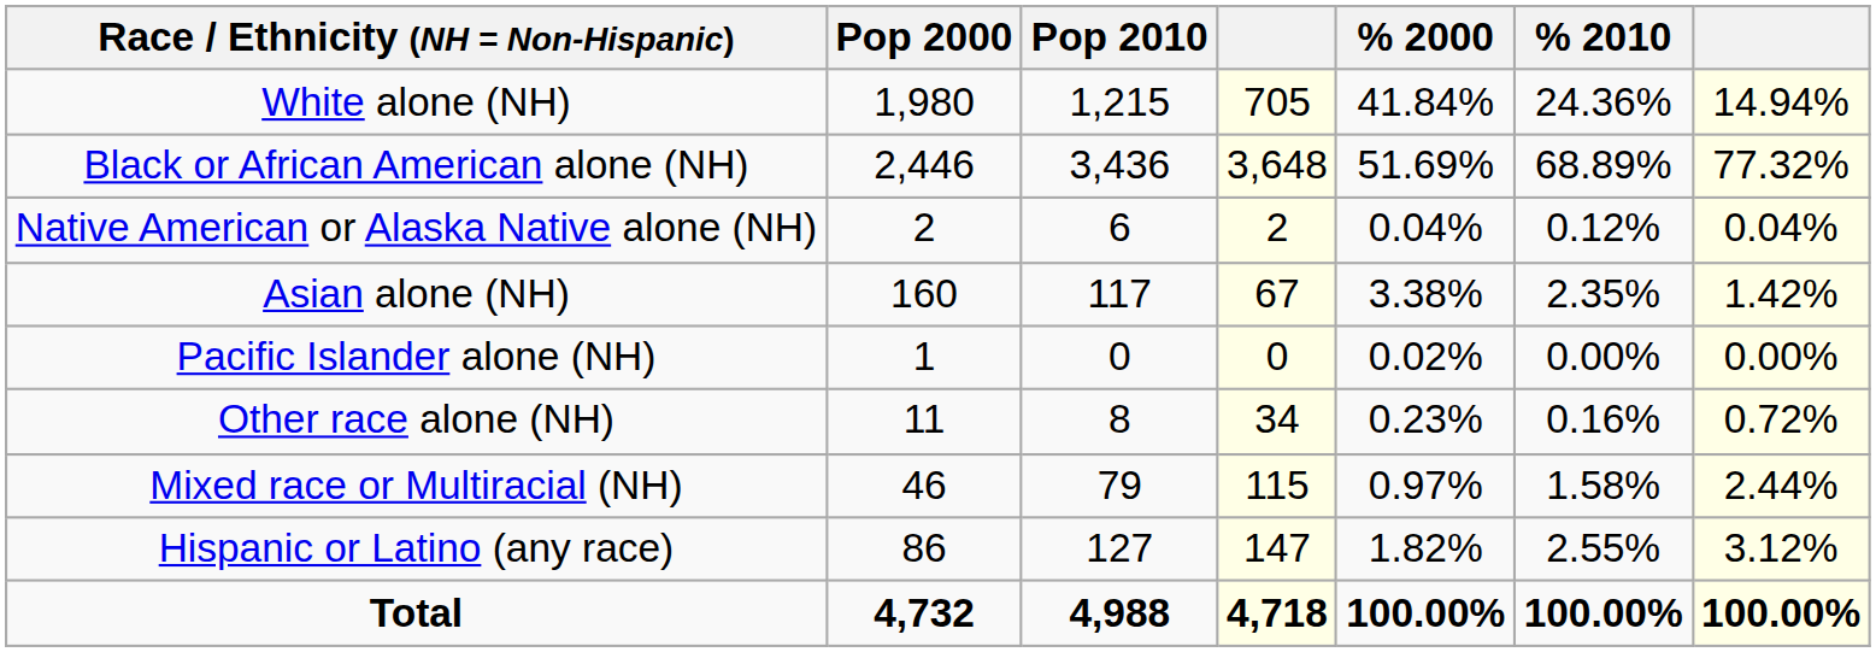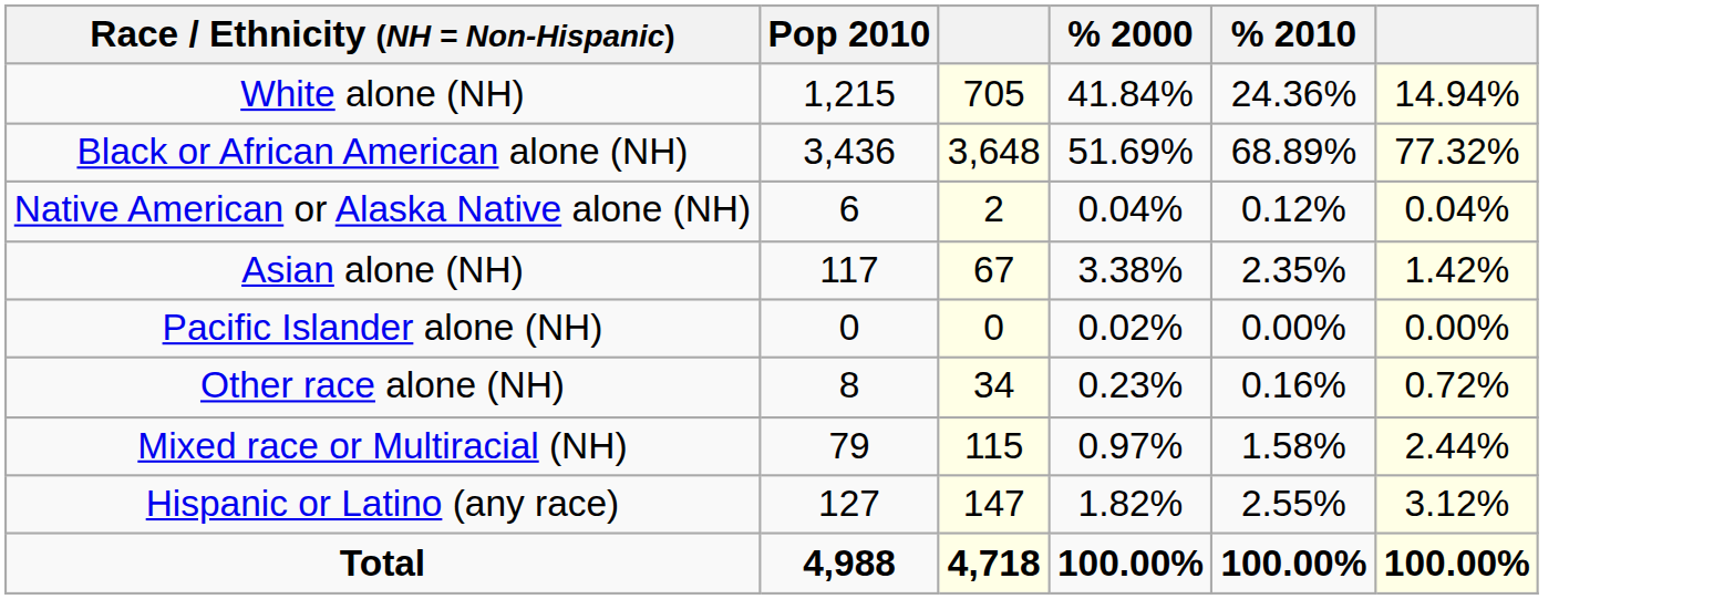- column: Pop 2000 | 1,980 | 2,446 | 2 | 160 | 1 | 11 | 46 | 86 | 4,732
